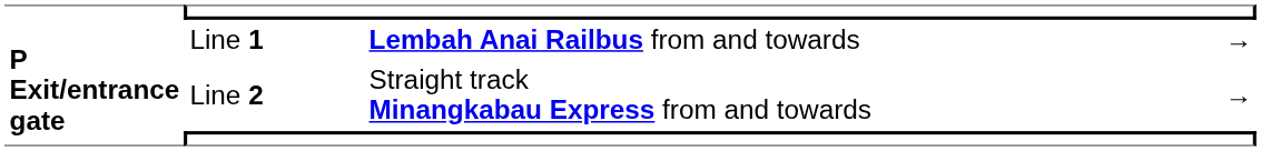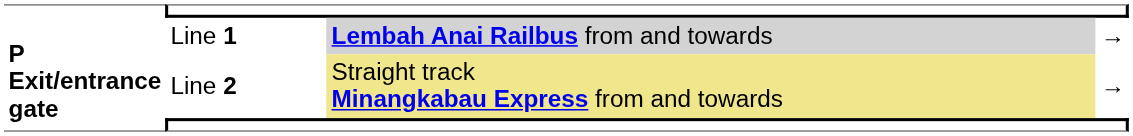Line 1 | column 3: no background -> lightgrey background
Line 2 | column 3: no background -> khaki background
